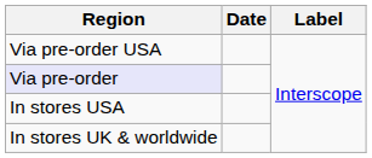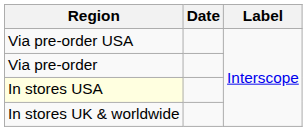Via pre-order | Region: lavender background -> no background
In stores USA | Region: no background -> lightyellow background
